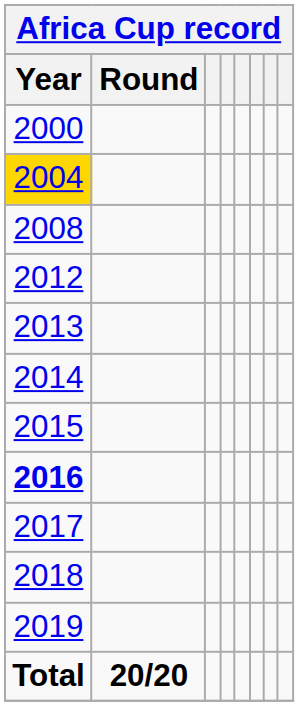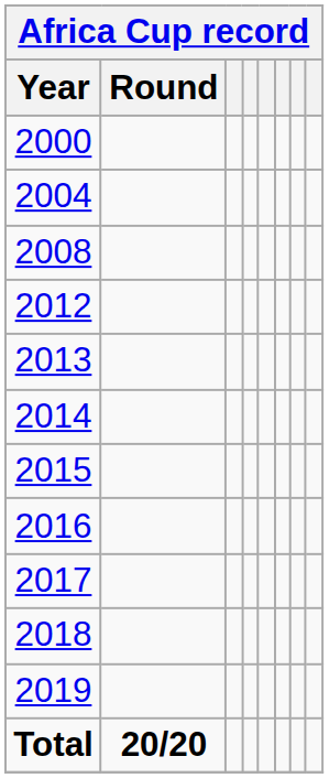2004 | Year: gold background -> no background
2016 | Year: bold -> normal
